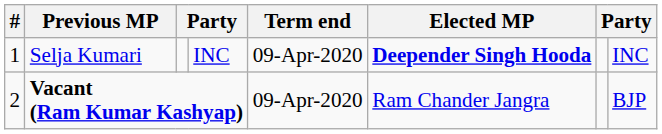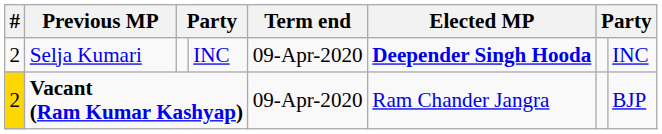Selja Kumari | #: 1 -> 2
Vacant (Ram Kumar Kashyap) | #: no background -> gold background
